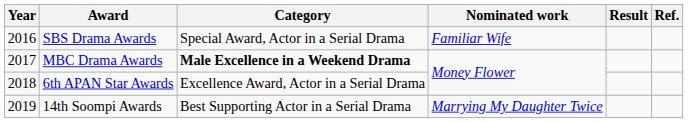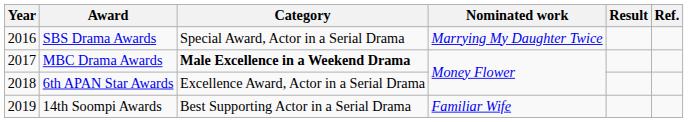SBS Drama Awards | Nominated work: Familiar Wife -> Marrying My Daughter Twice
14th Soompi Awards | Nominated work: Marrying My Daughter Twice -> Familiar Wife
